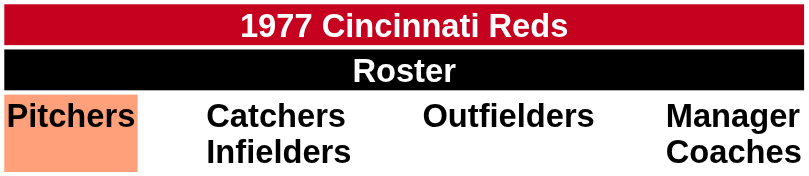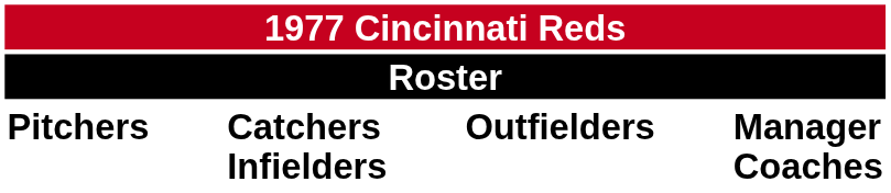Pitchers | column 1: lightsalmon background -> no background
